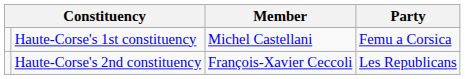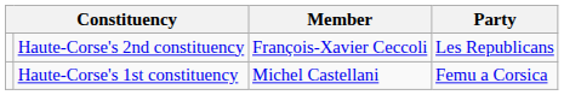rows swapped: Haute-Corse's 1st constituency <-> Haute-Corse's 2nd constituency
